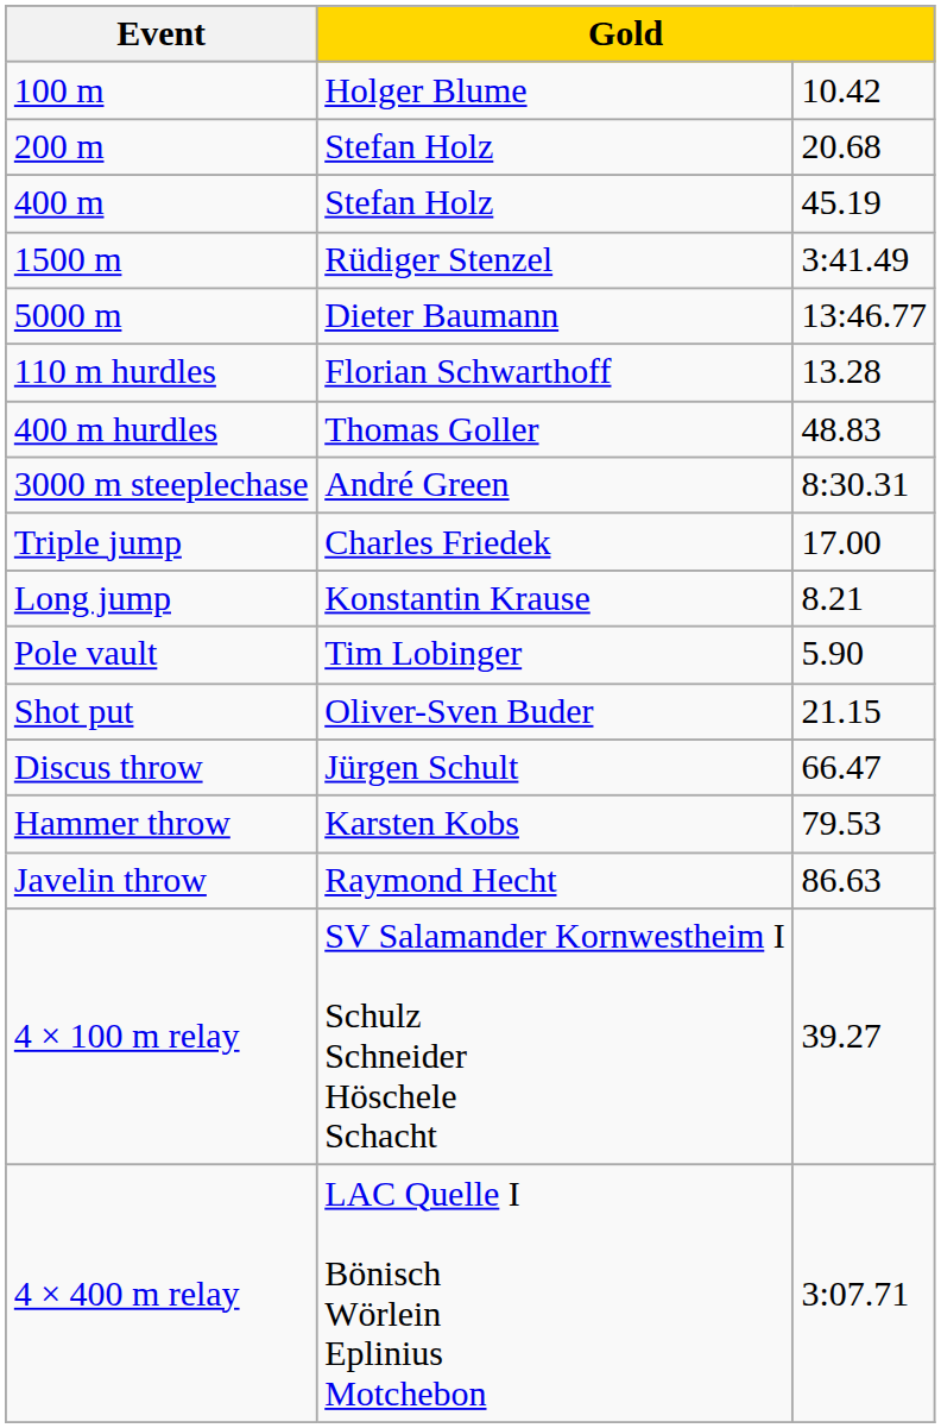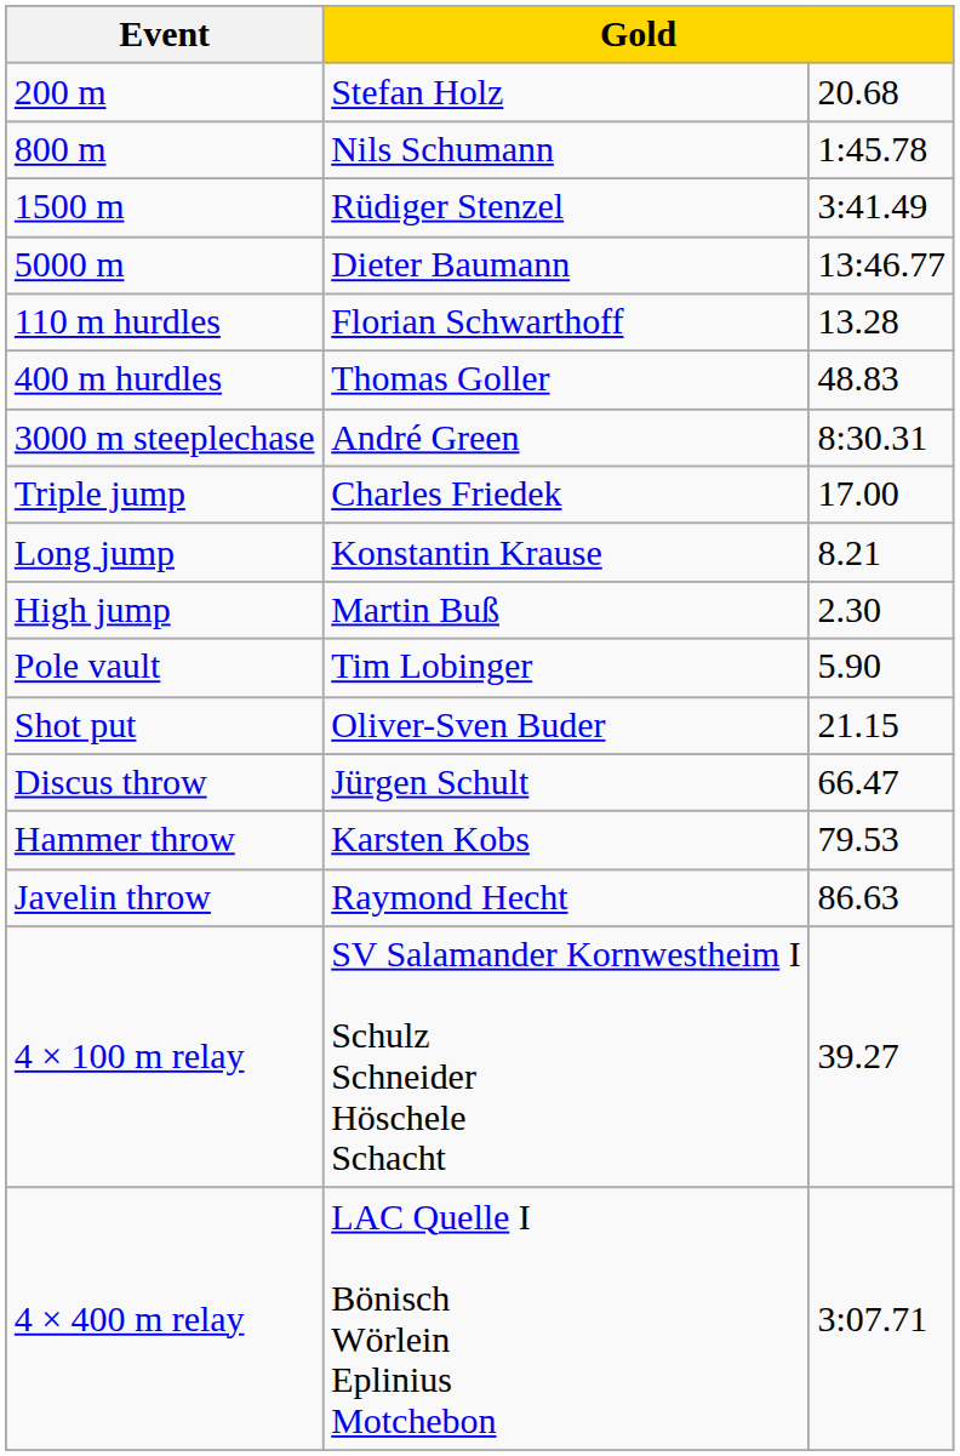- row: 100 m | Holger Blume | 10.42
- row: 400 m | Stefan Holz | 45.19
+ row: 800 m | Nils Schumann | 1:45.78
+ row: High jump | Martin Buß | 2.30
